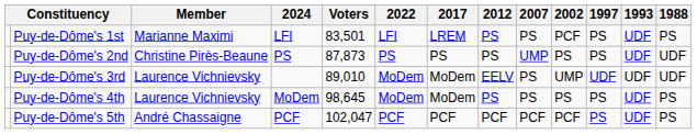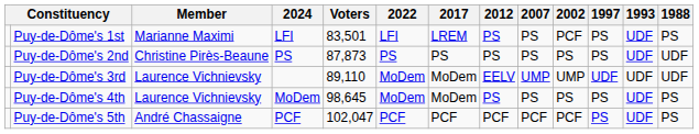Puy-de-Dôme's 2nd | 2007: UMP -> PS
Puy-de-Dôme's 3rd | Voters: 89,010 -> 89,110
Puy-de-Dôme's 3rd | 2007: PS -> UMP
